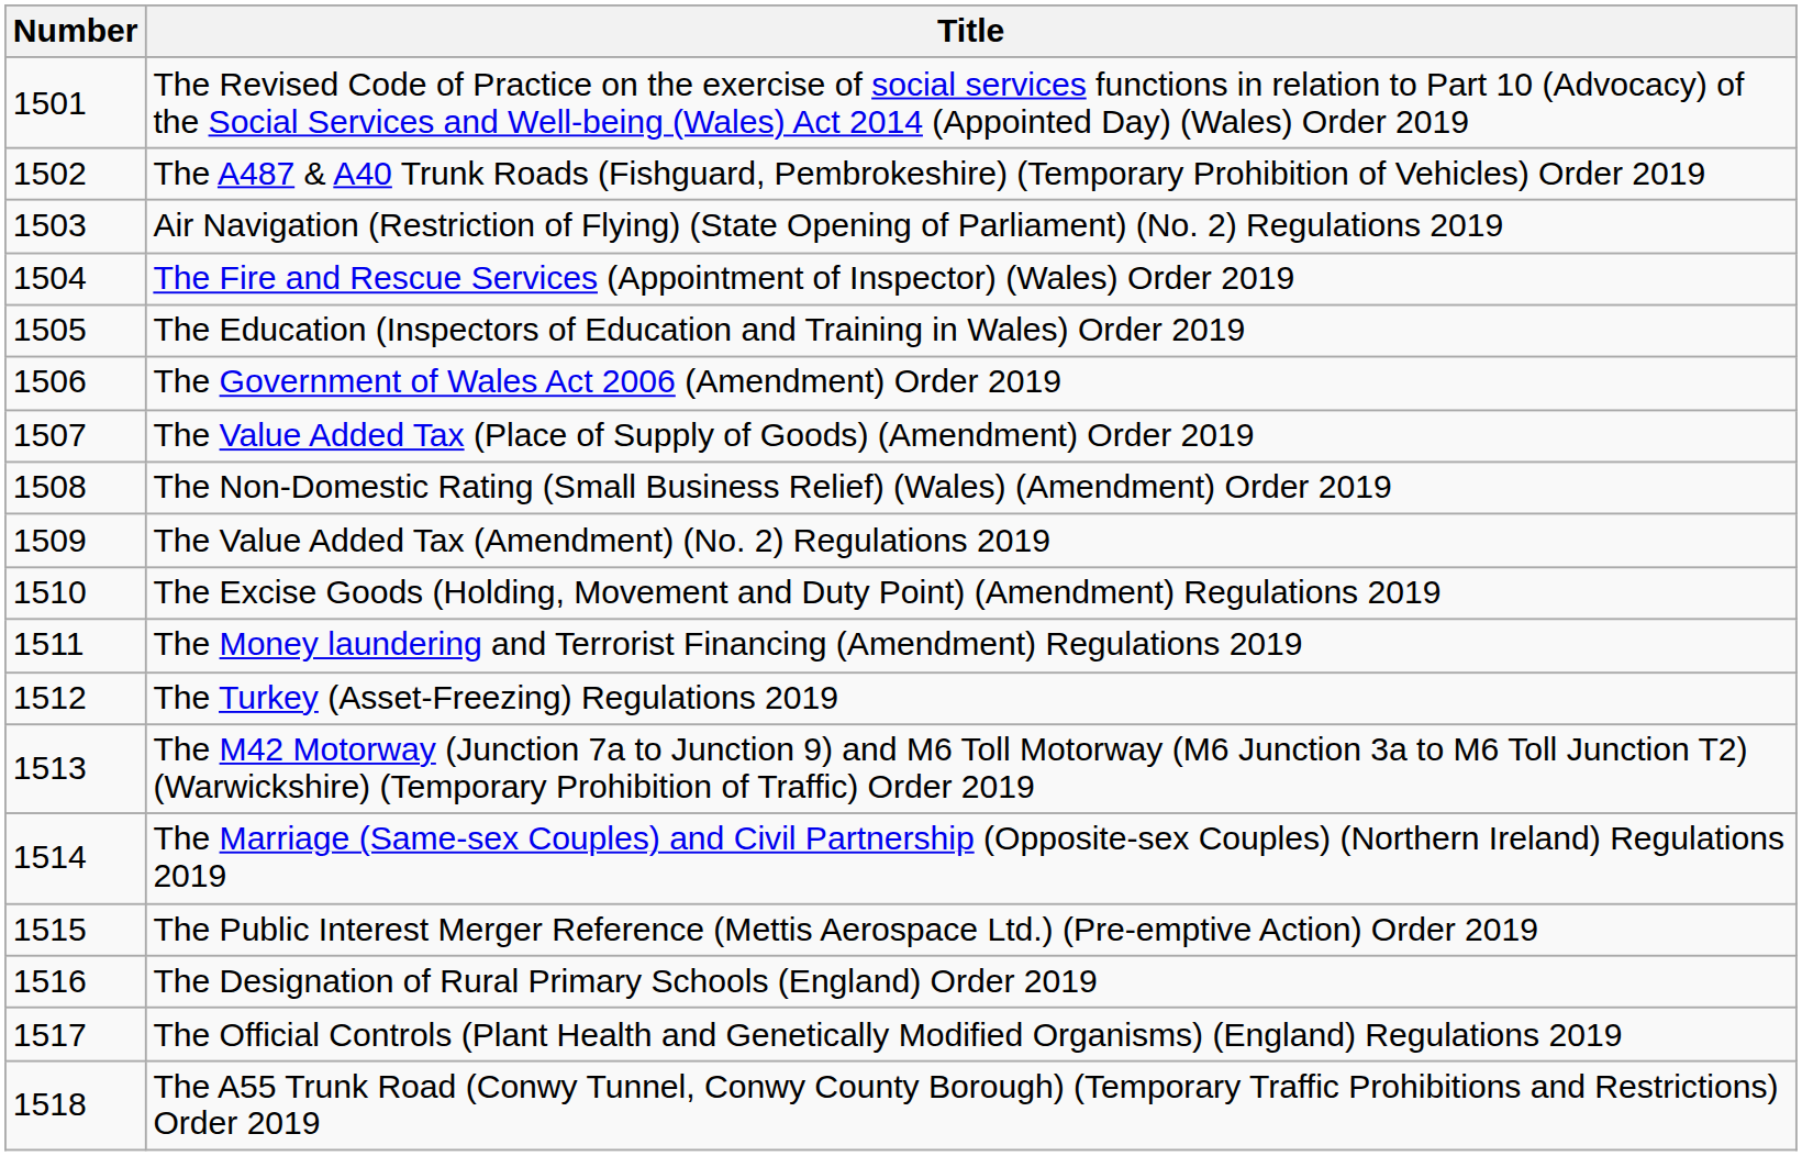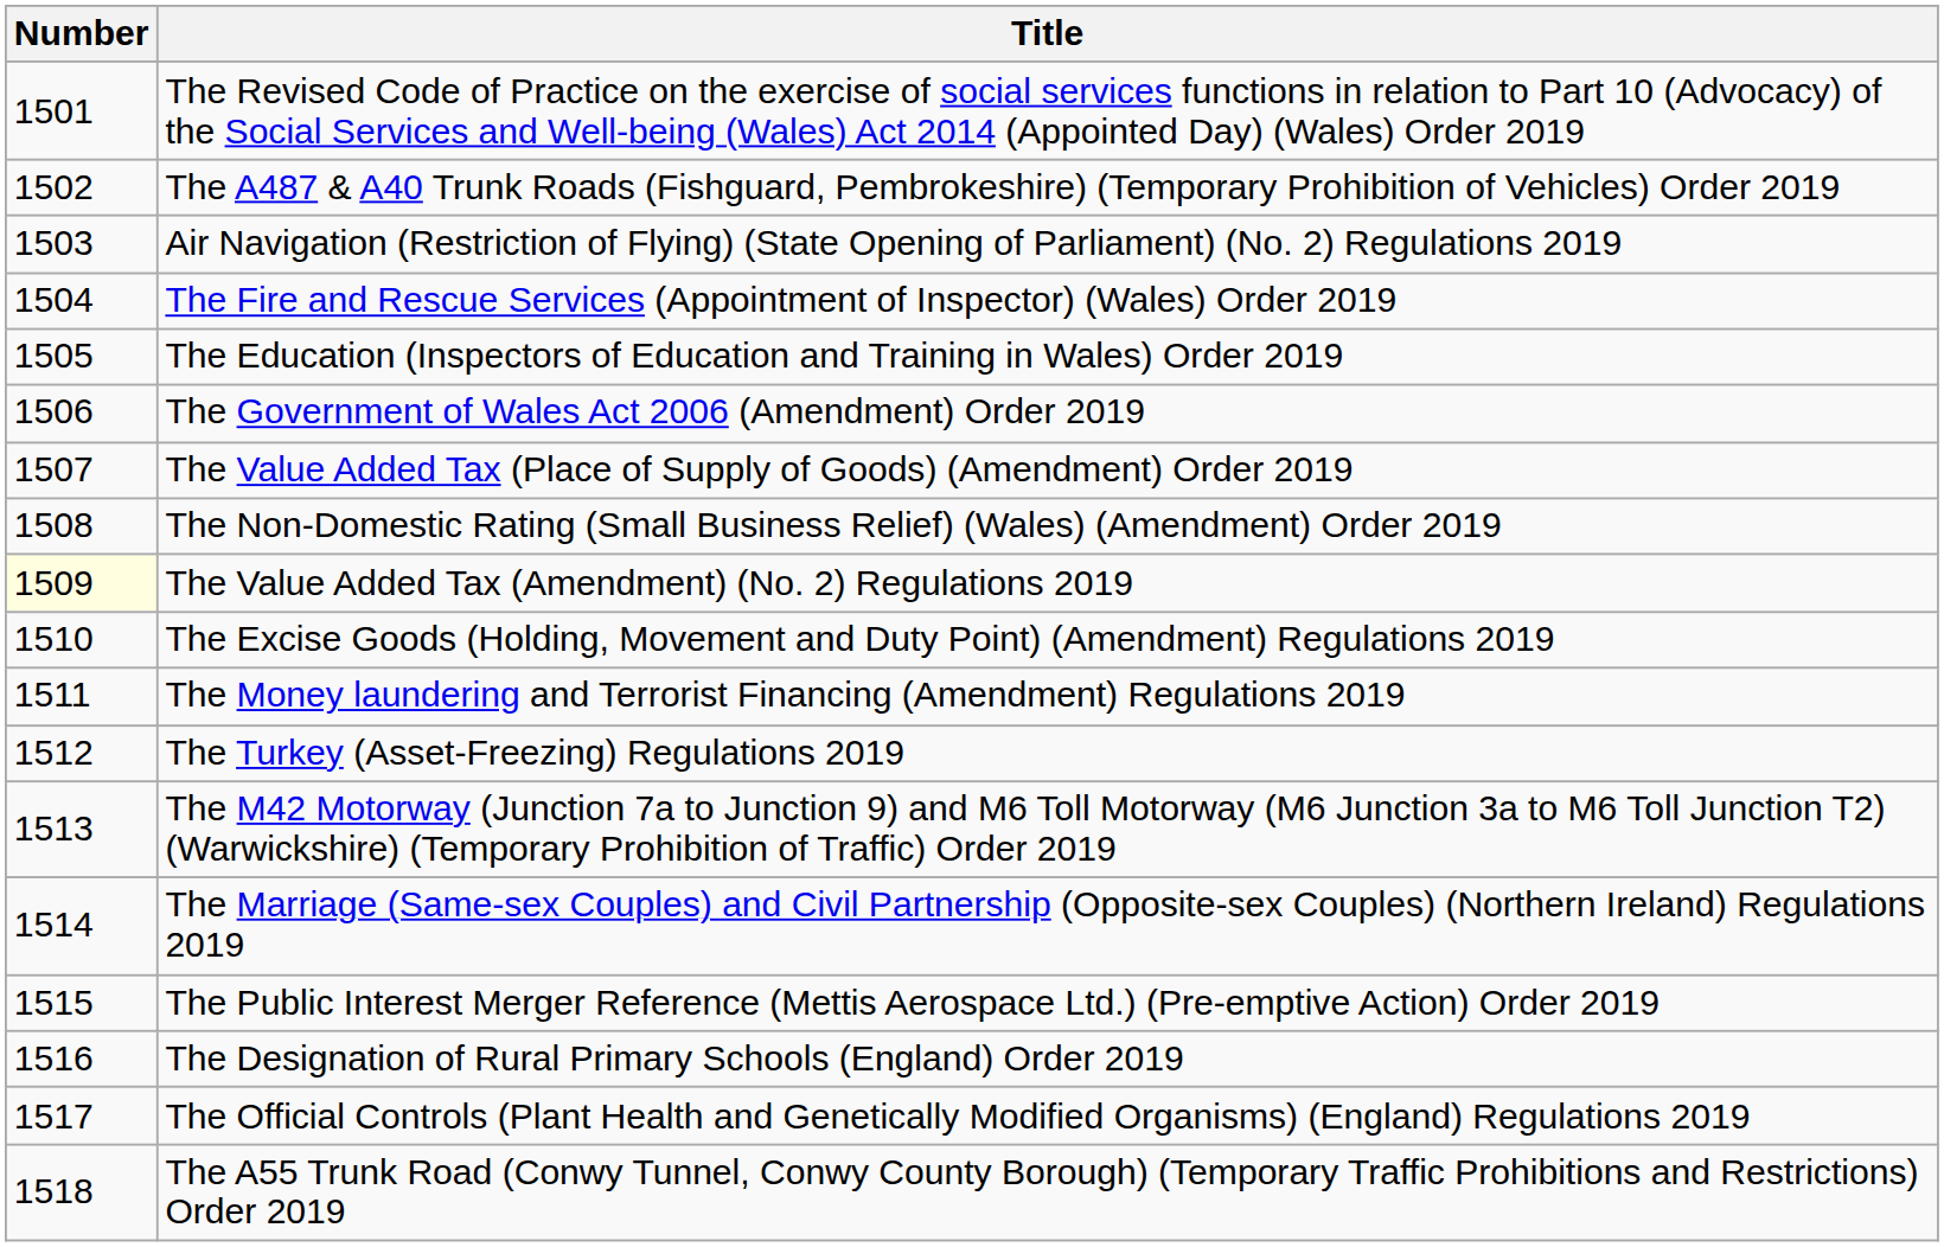The Value Added Tax (Amendment) (No. 2) Regulations 2019 | Number: no background -> lightyellow background
